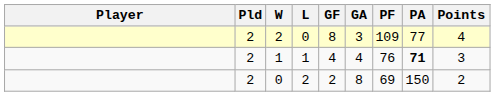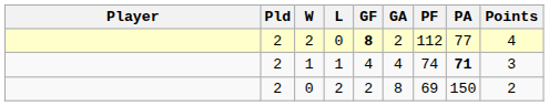row 2 | GF: normal -> bold
row 2 | GA: 3 -> 2
row 2 | PF: 109 -> 112
row 3 | PF: 76 -> 74
